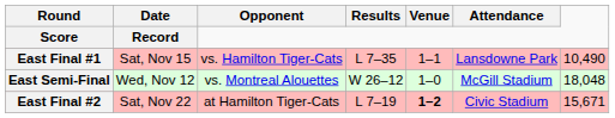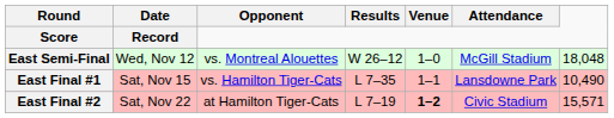rows swapped: East Semi-Final <-> East Final #1
East Final #2 | column 7: 15,671 -> 15,571
